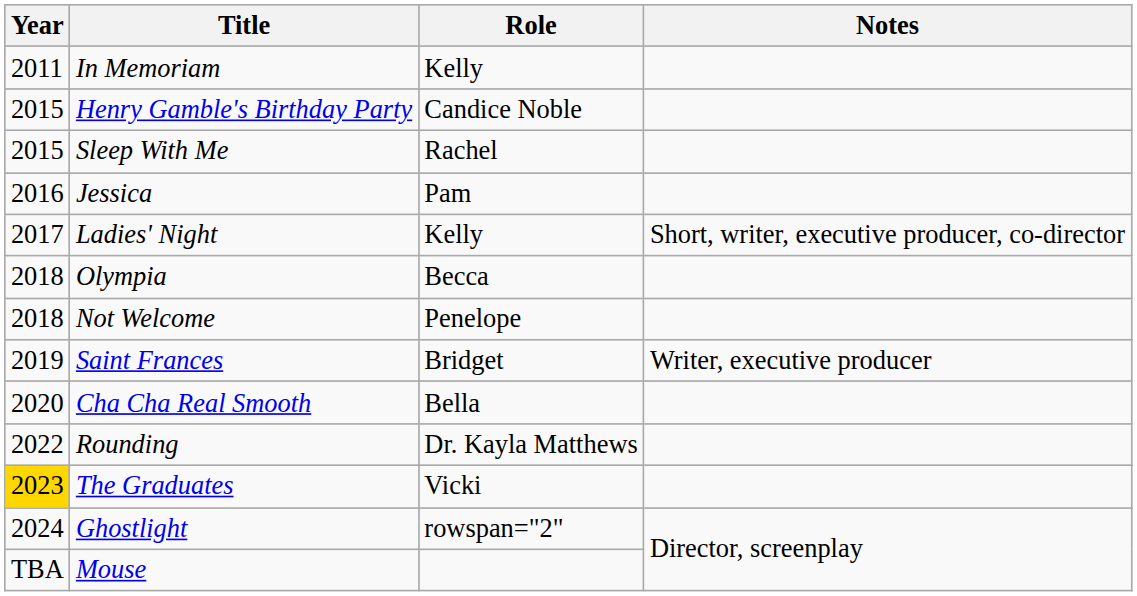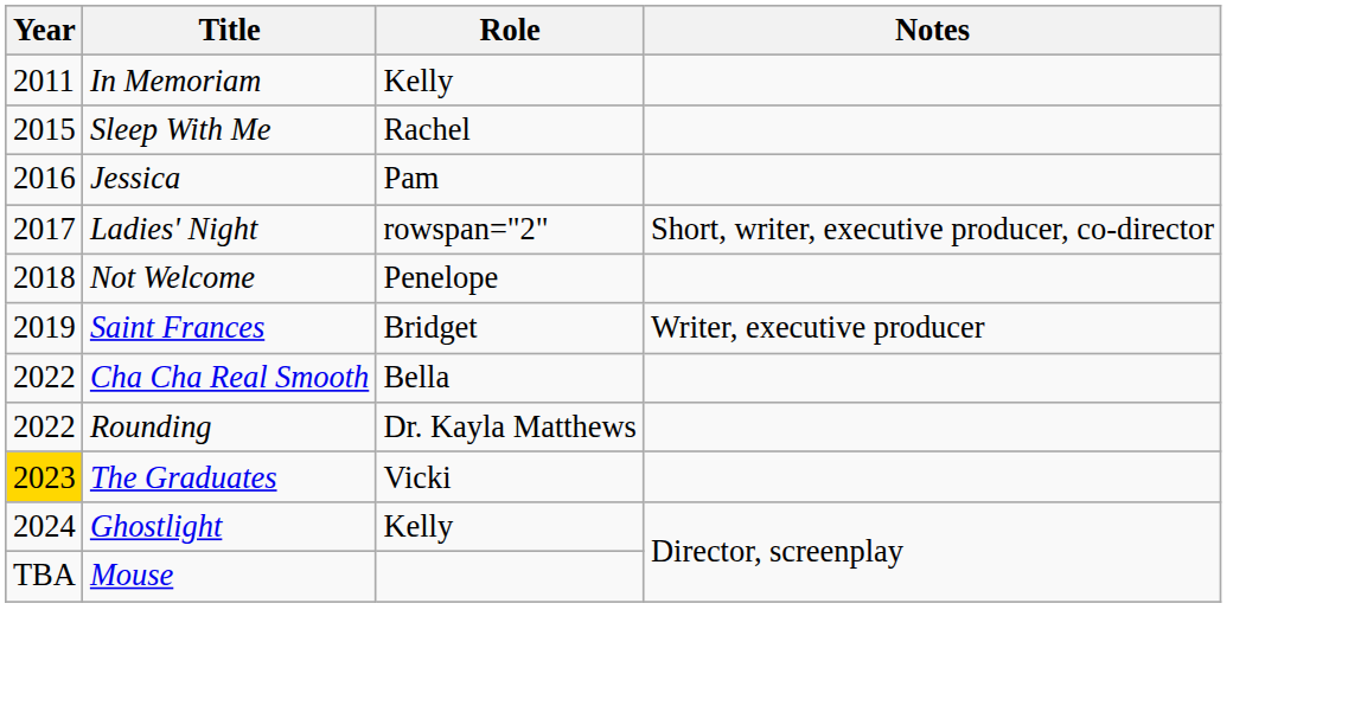- row: 2015 | Henry Gamble's Birthday Party | Candice Noble
Ladies' Night | Role: Kelly -> rowspan="2"
- row: 2018 | Olympia | Becca
Cha Cha Real Smooth | Year: 2020 -> 2022
Ghostlight | Role: rowspan="2" -> Kelly
